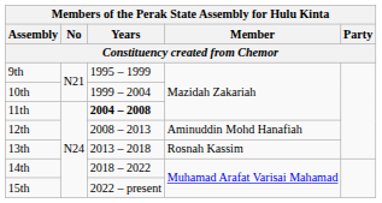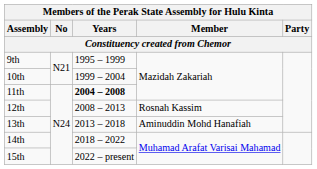12th | Member: Aminuddin Mohd Hanafiah -> Rosnah Kassim
13th | Member: Rosnah Kassim -> Aminuddin Mohd Hanafiah
